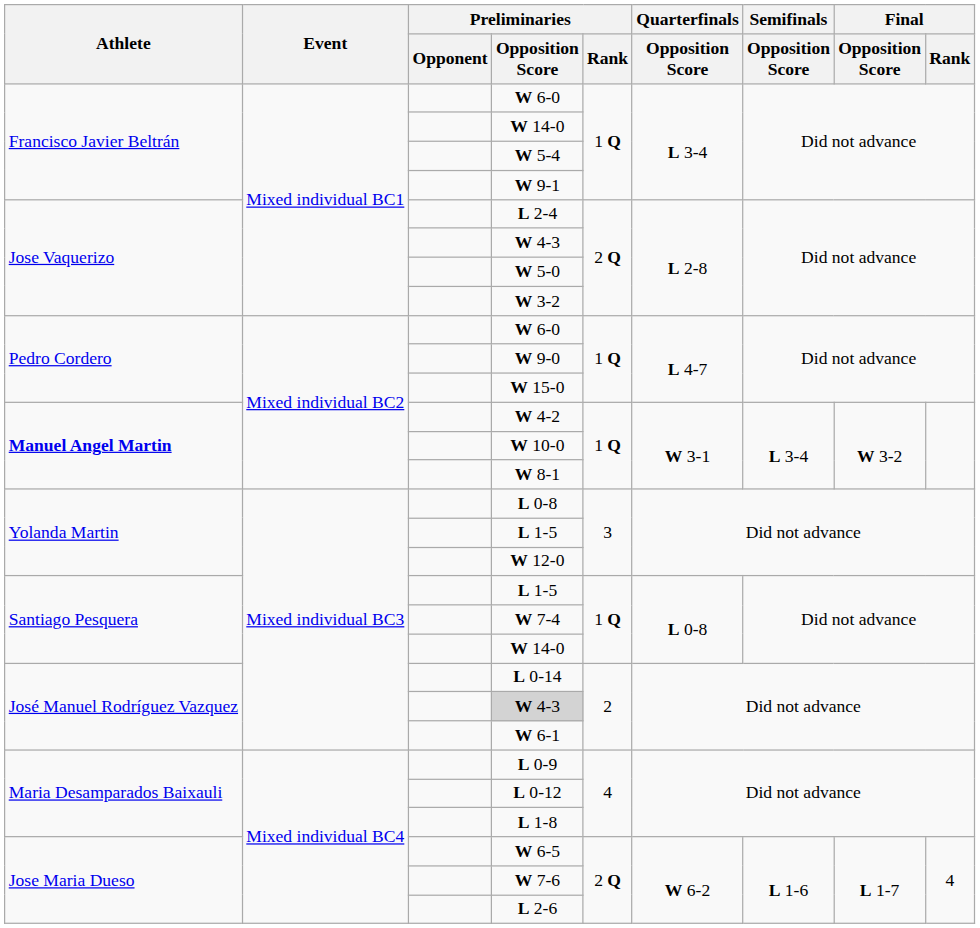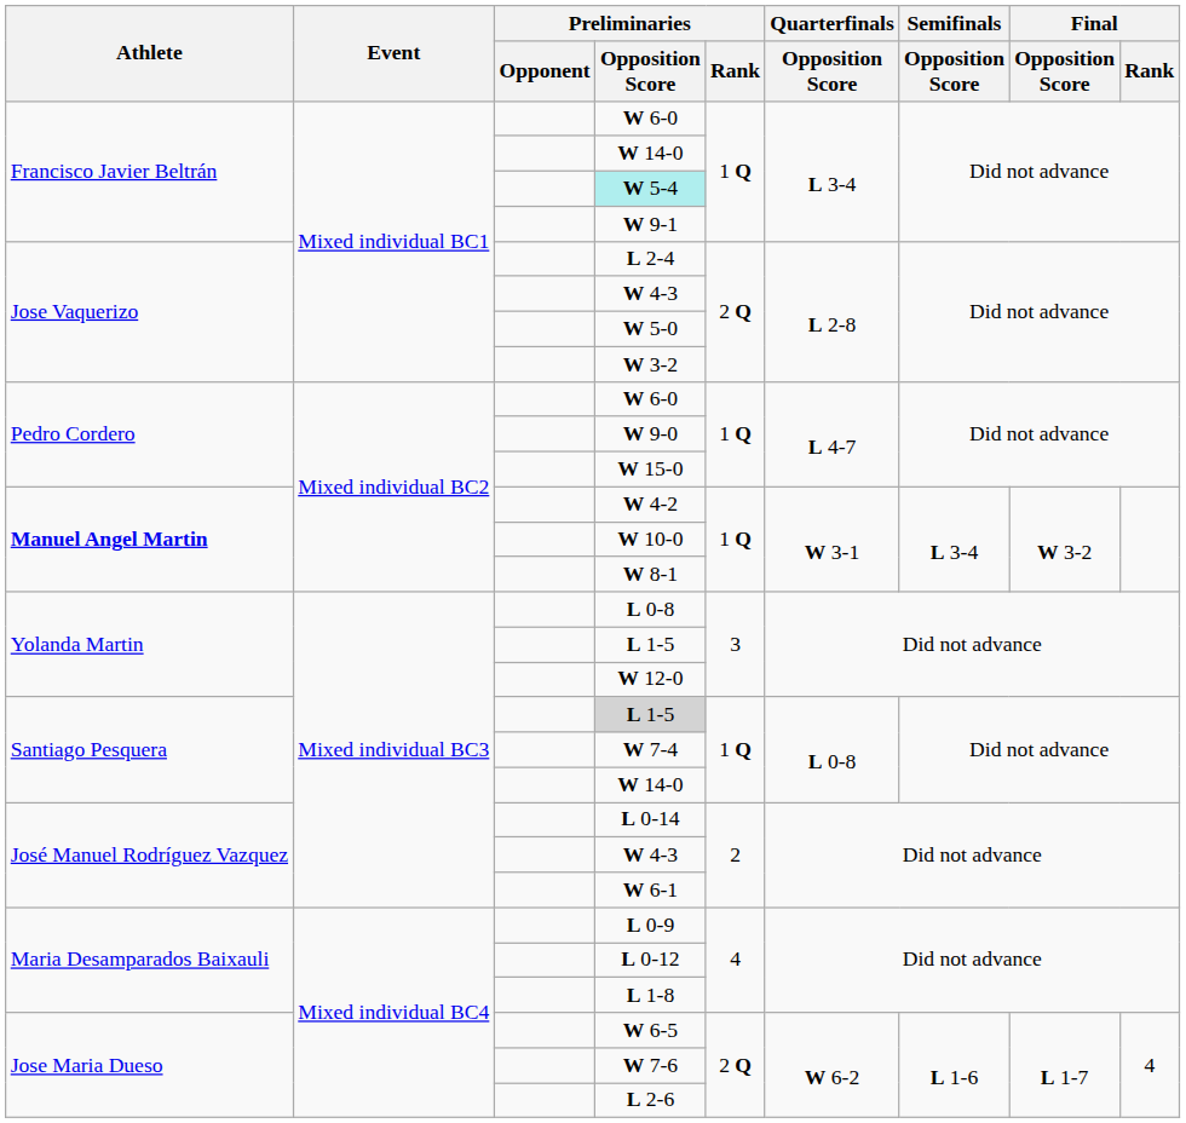W 5-4 | Preliminaries / Opposition Score: no background -> paleturquoise background
Santiago Pesquera / L 1-5 | Preliminaries / Opposition Score: no background -> lightgrey background
José Manuel Rodríguez Vazquez / W 4-3 | Preliminaries / Opposition Score: lightgrey background -> no background
